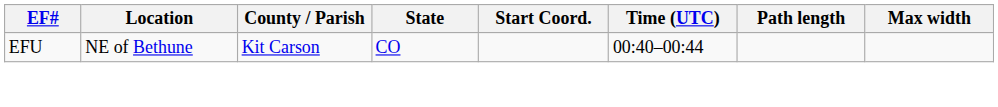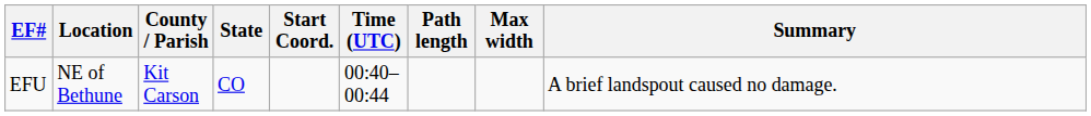+ column: Summary | A brief landspout caused no damage.
